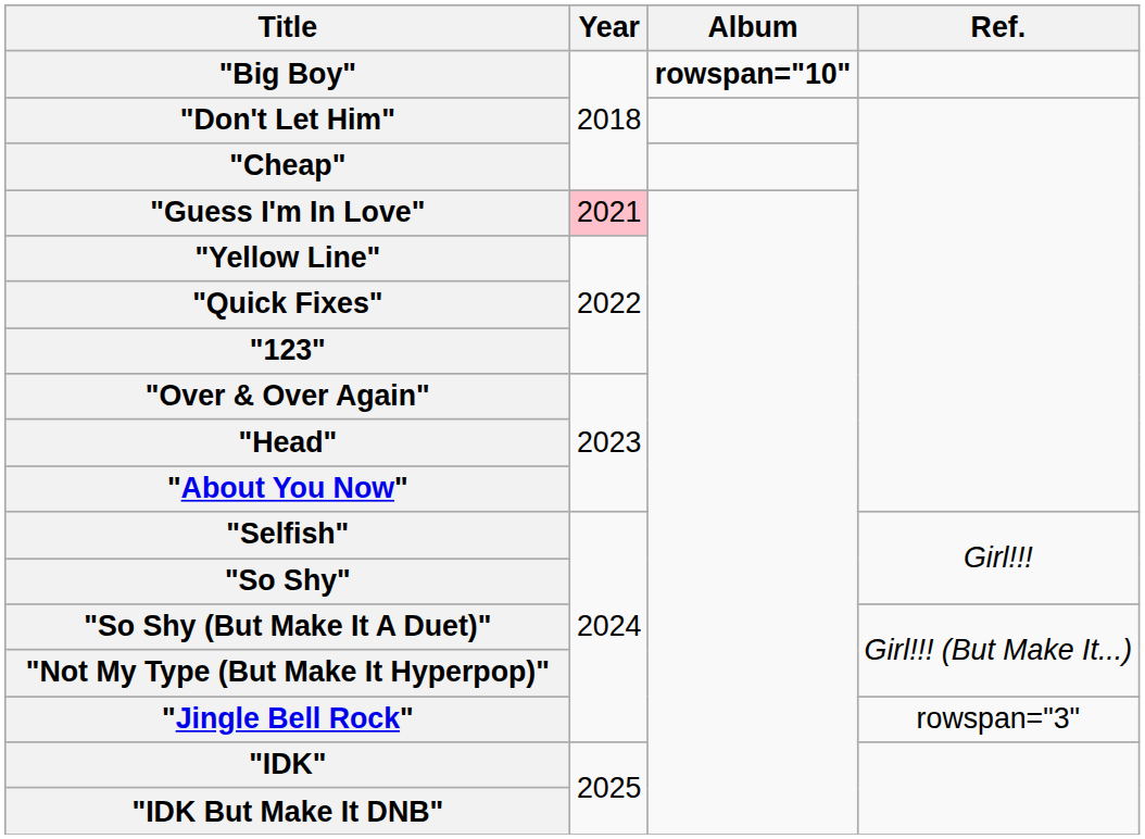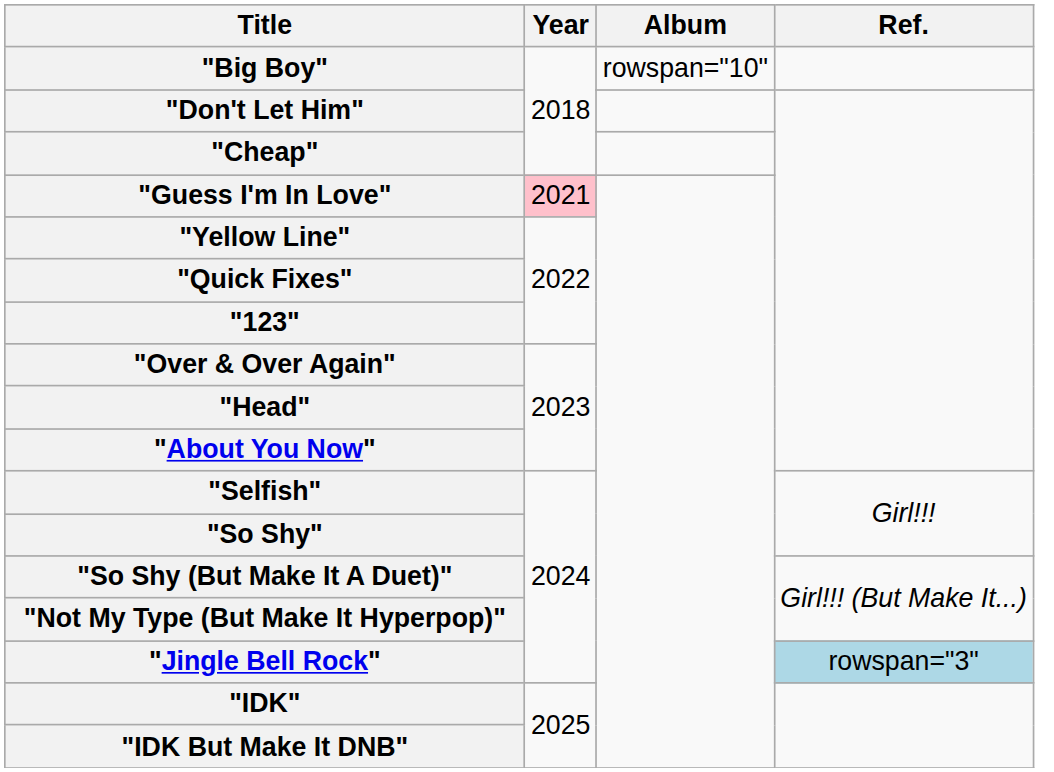"Big Boy" | Album: bold -> normal
"Jingle Bell Rock" | Ref.: no background -> lightblue background
